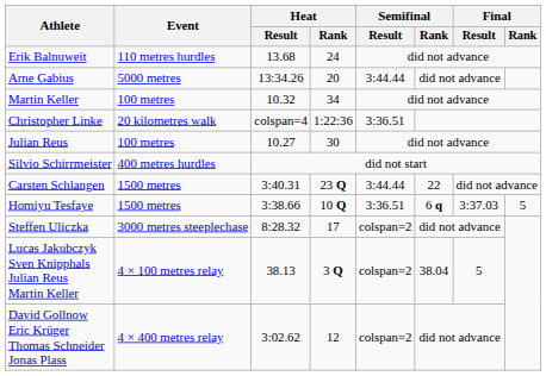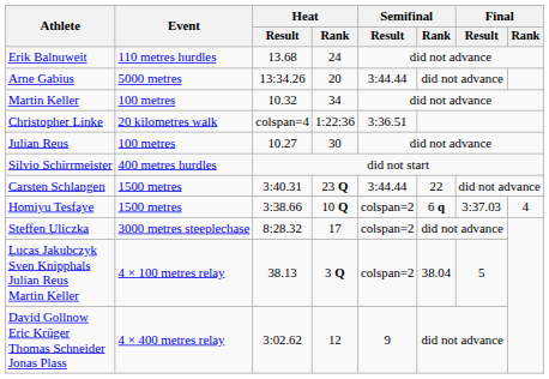Homiyu Tesfaye | Semifinal / Result: 3:36.51 -> colspan=2
Homiyu Tesfaye | Final / Rank: 5 -> 4
David Gollnow Eric Krüger Thomas Schneider Jonas Plass | Semifinal / Result: colspan=2 -> 9
